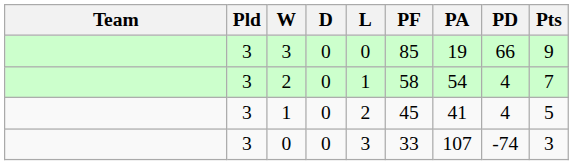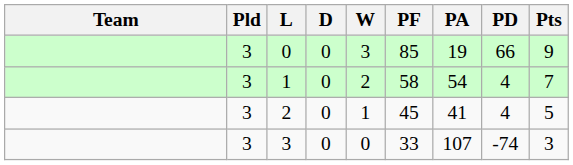columns swapped: W <-> L
